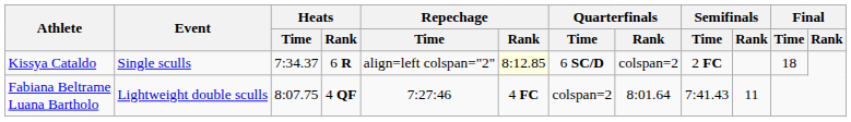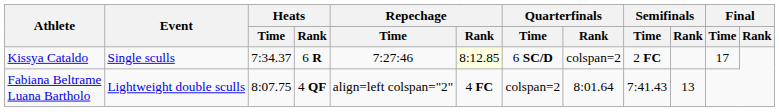Kissya Cataldo | Repechage / Time: align=left colspan="2" -> 7:27:46
Kissya Cataldo | Final / Time: 18 -> 17
Fabiana Beltrame Luana Bartholo | Repechage / Time: 7:27:46 -> align=left colspan="2"
Fabiana Beltrame Luana Bartholo | Semifinals / Rank: 11 -> 13
